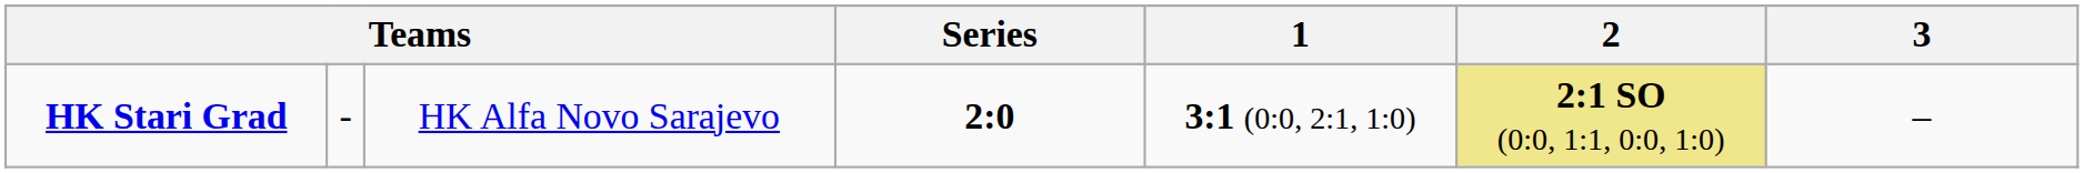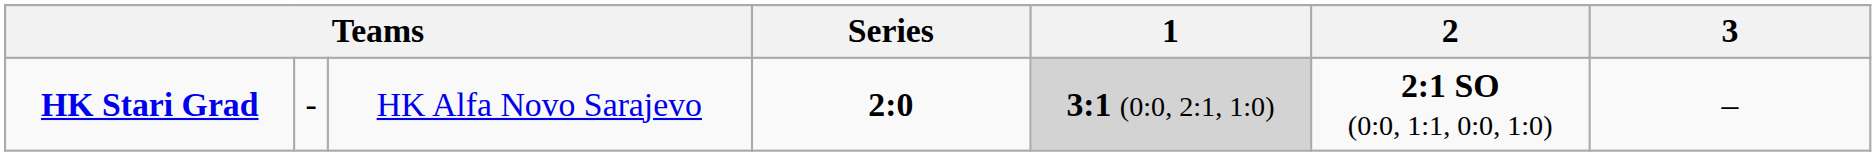HK Stari Grad | 1: no background -> lightgrey background
HK Stari Grad | 2: khaki background -> no background
